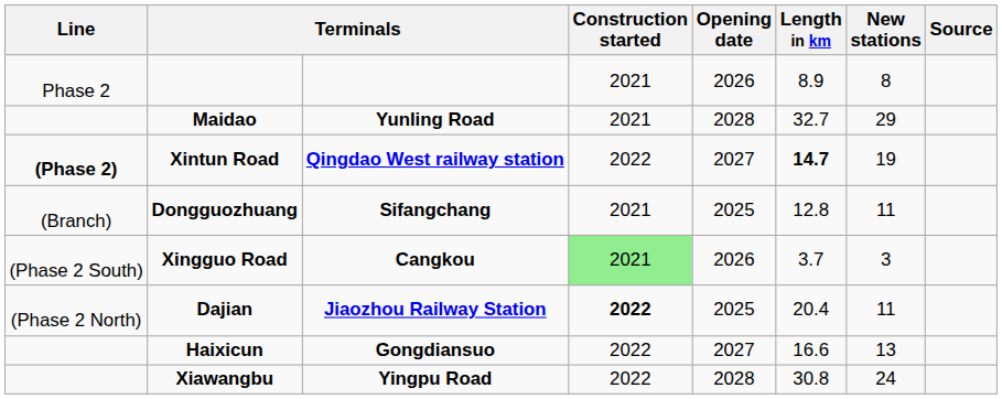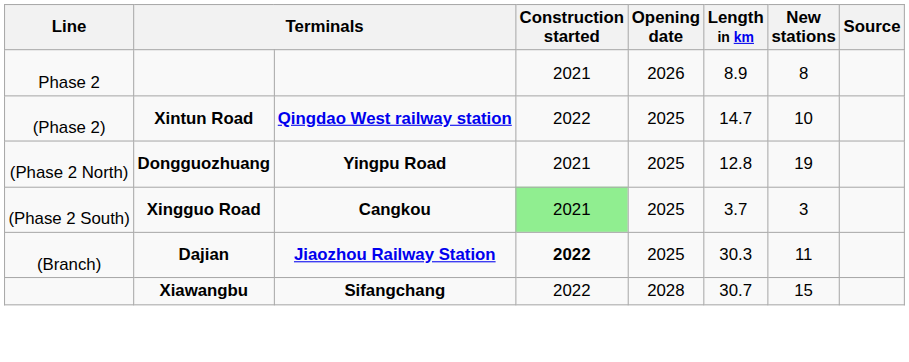- row: Maidao | Yunling Road | 2021 | 2028 | 32.7 | 29
Xintun Road | Line: bold -> normal
Xintun Road | Opening date: 2027 -> 2025
Xintun Road | Length in km: bold -> normal
Xintun Road | New stations: 19 -> 10
Dongguozhuang | Line: (Branch) -> (Phase 2 North)
Dongguozhuang | column 3: Sifangchang -> Yingpu Road
Dongguozhuang | New stations: 11 -> 19
Xingguo Road | Opening date: 2026 -> 2025
Dajian | Line: (Phase 2 North) -> (Branch)
Dajian | Length in km: 20.4 -> 30.3
- row: Haixicun | Gongdiansuo | 2022 | 2027 | 16.6 | 13
Xiawangbu | column 3: Yingpu Road -> Sifangchang
Xiawangbu | Length in km: 30.8 -> 30.7
Xiawangbu | New stations: 24 -> 15
